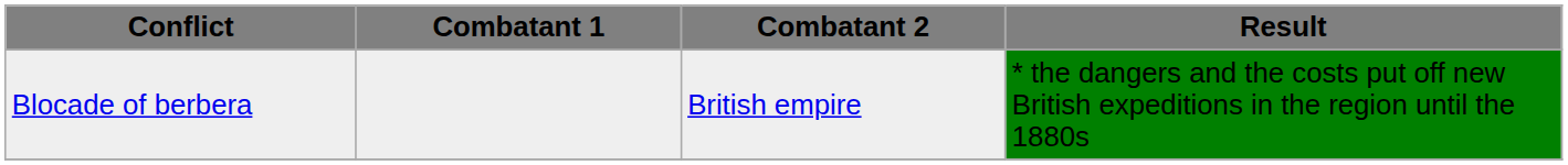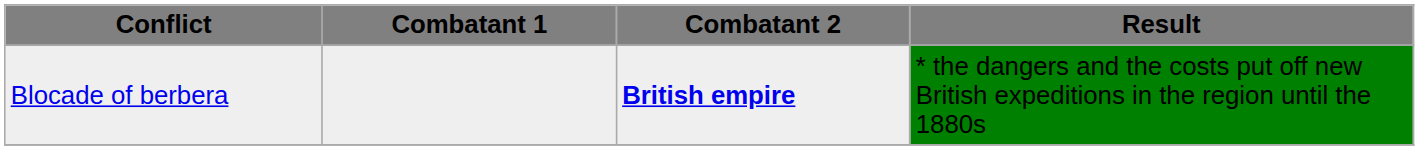Blocade of berbera | Combatant 2: normal -> bold
